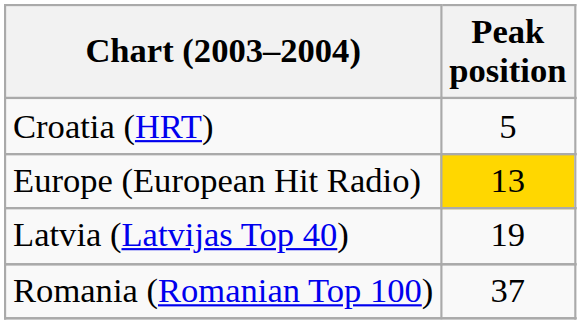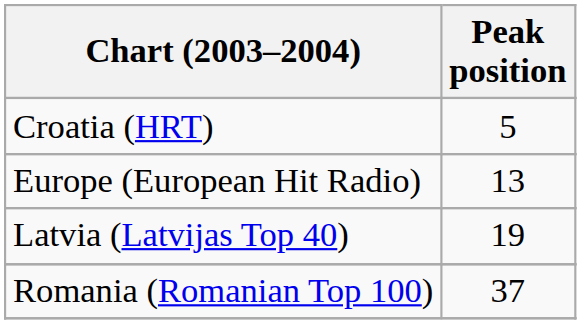Europe (European Hit Radio) | Peak position: gold background -> no background
